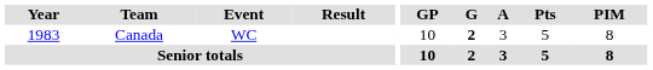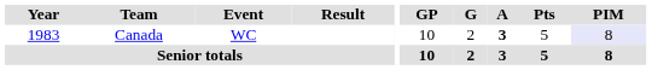Canada | G: bold -> normal
Canada | A: normal -> bold
Canada | PIM: no background -> lavender background
